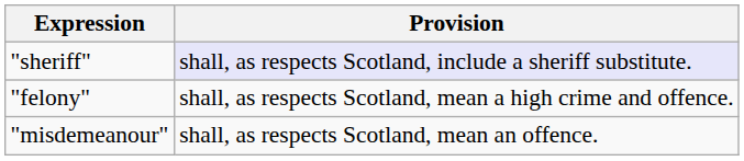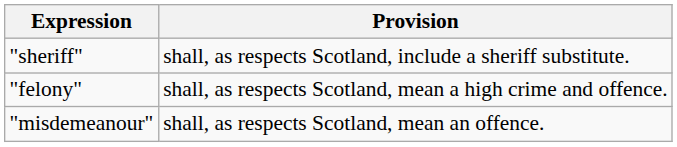"sheriff" | Provision: lavender background -> no background
